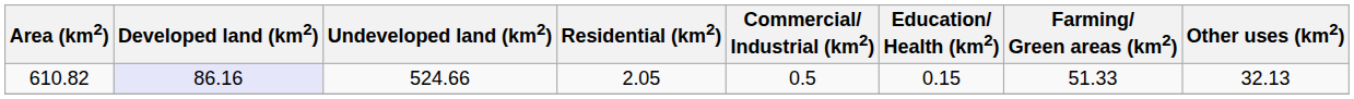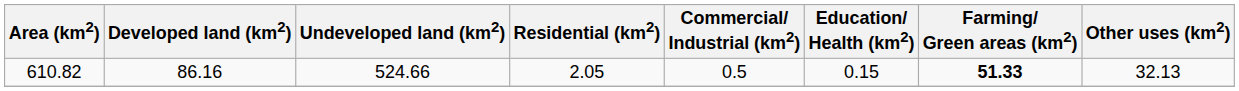610.82 | Developed land (km2): lavender background -> no background
610.82 | Farming/ Green areas (km2): normal -> bold
